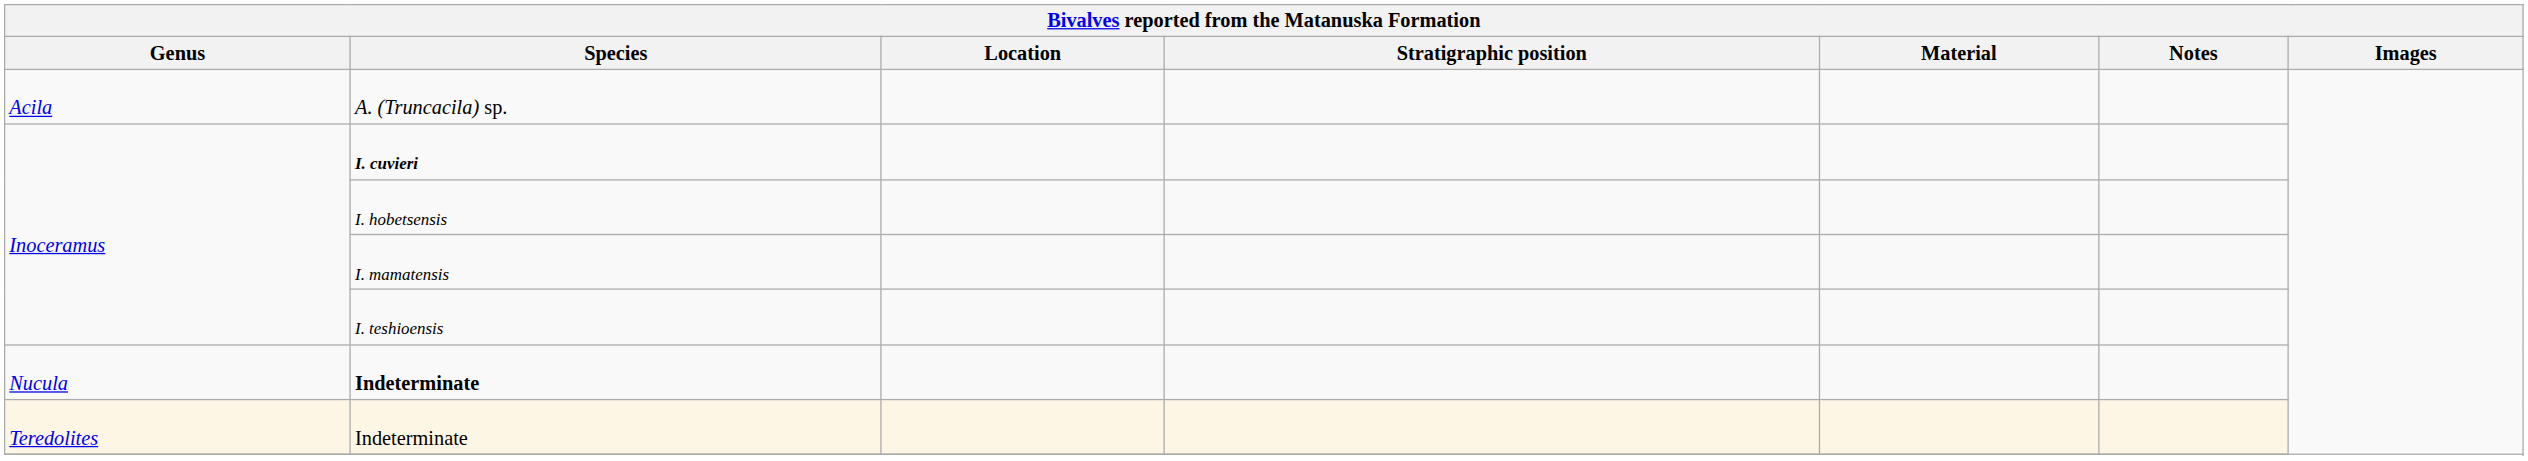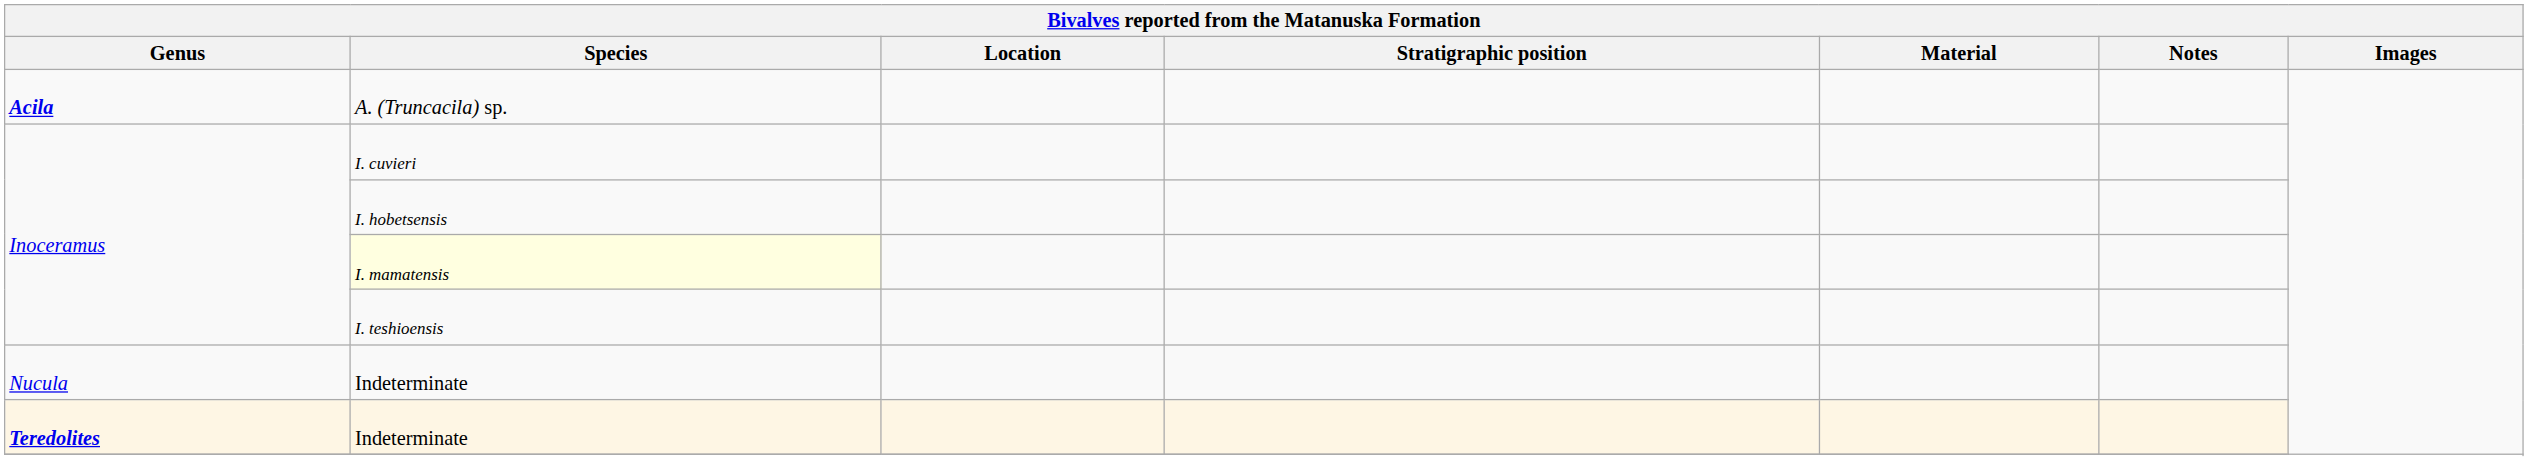A. (Truncacila) sp. | Genus: normal -> bold
I. cuvieri | Species: bold -> normal
I. mamatensis | Species: no background -> lightyellow background
Nucula / Indeterminate | Species: bold -> normal
Teredolites / Indeterminate | Genus: normal -> bold
